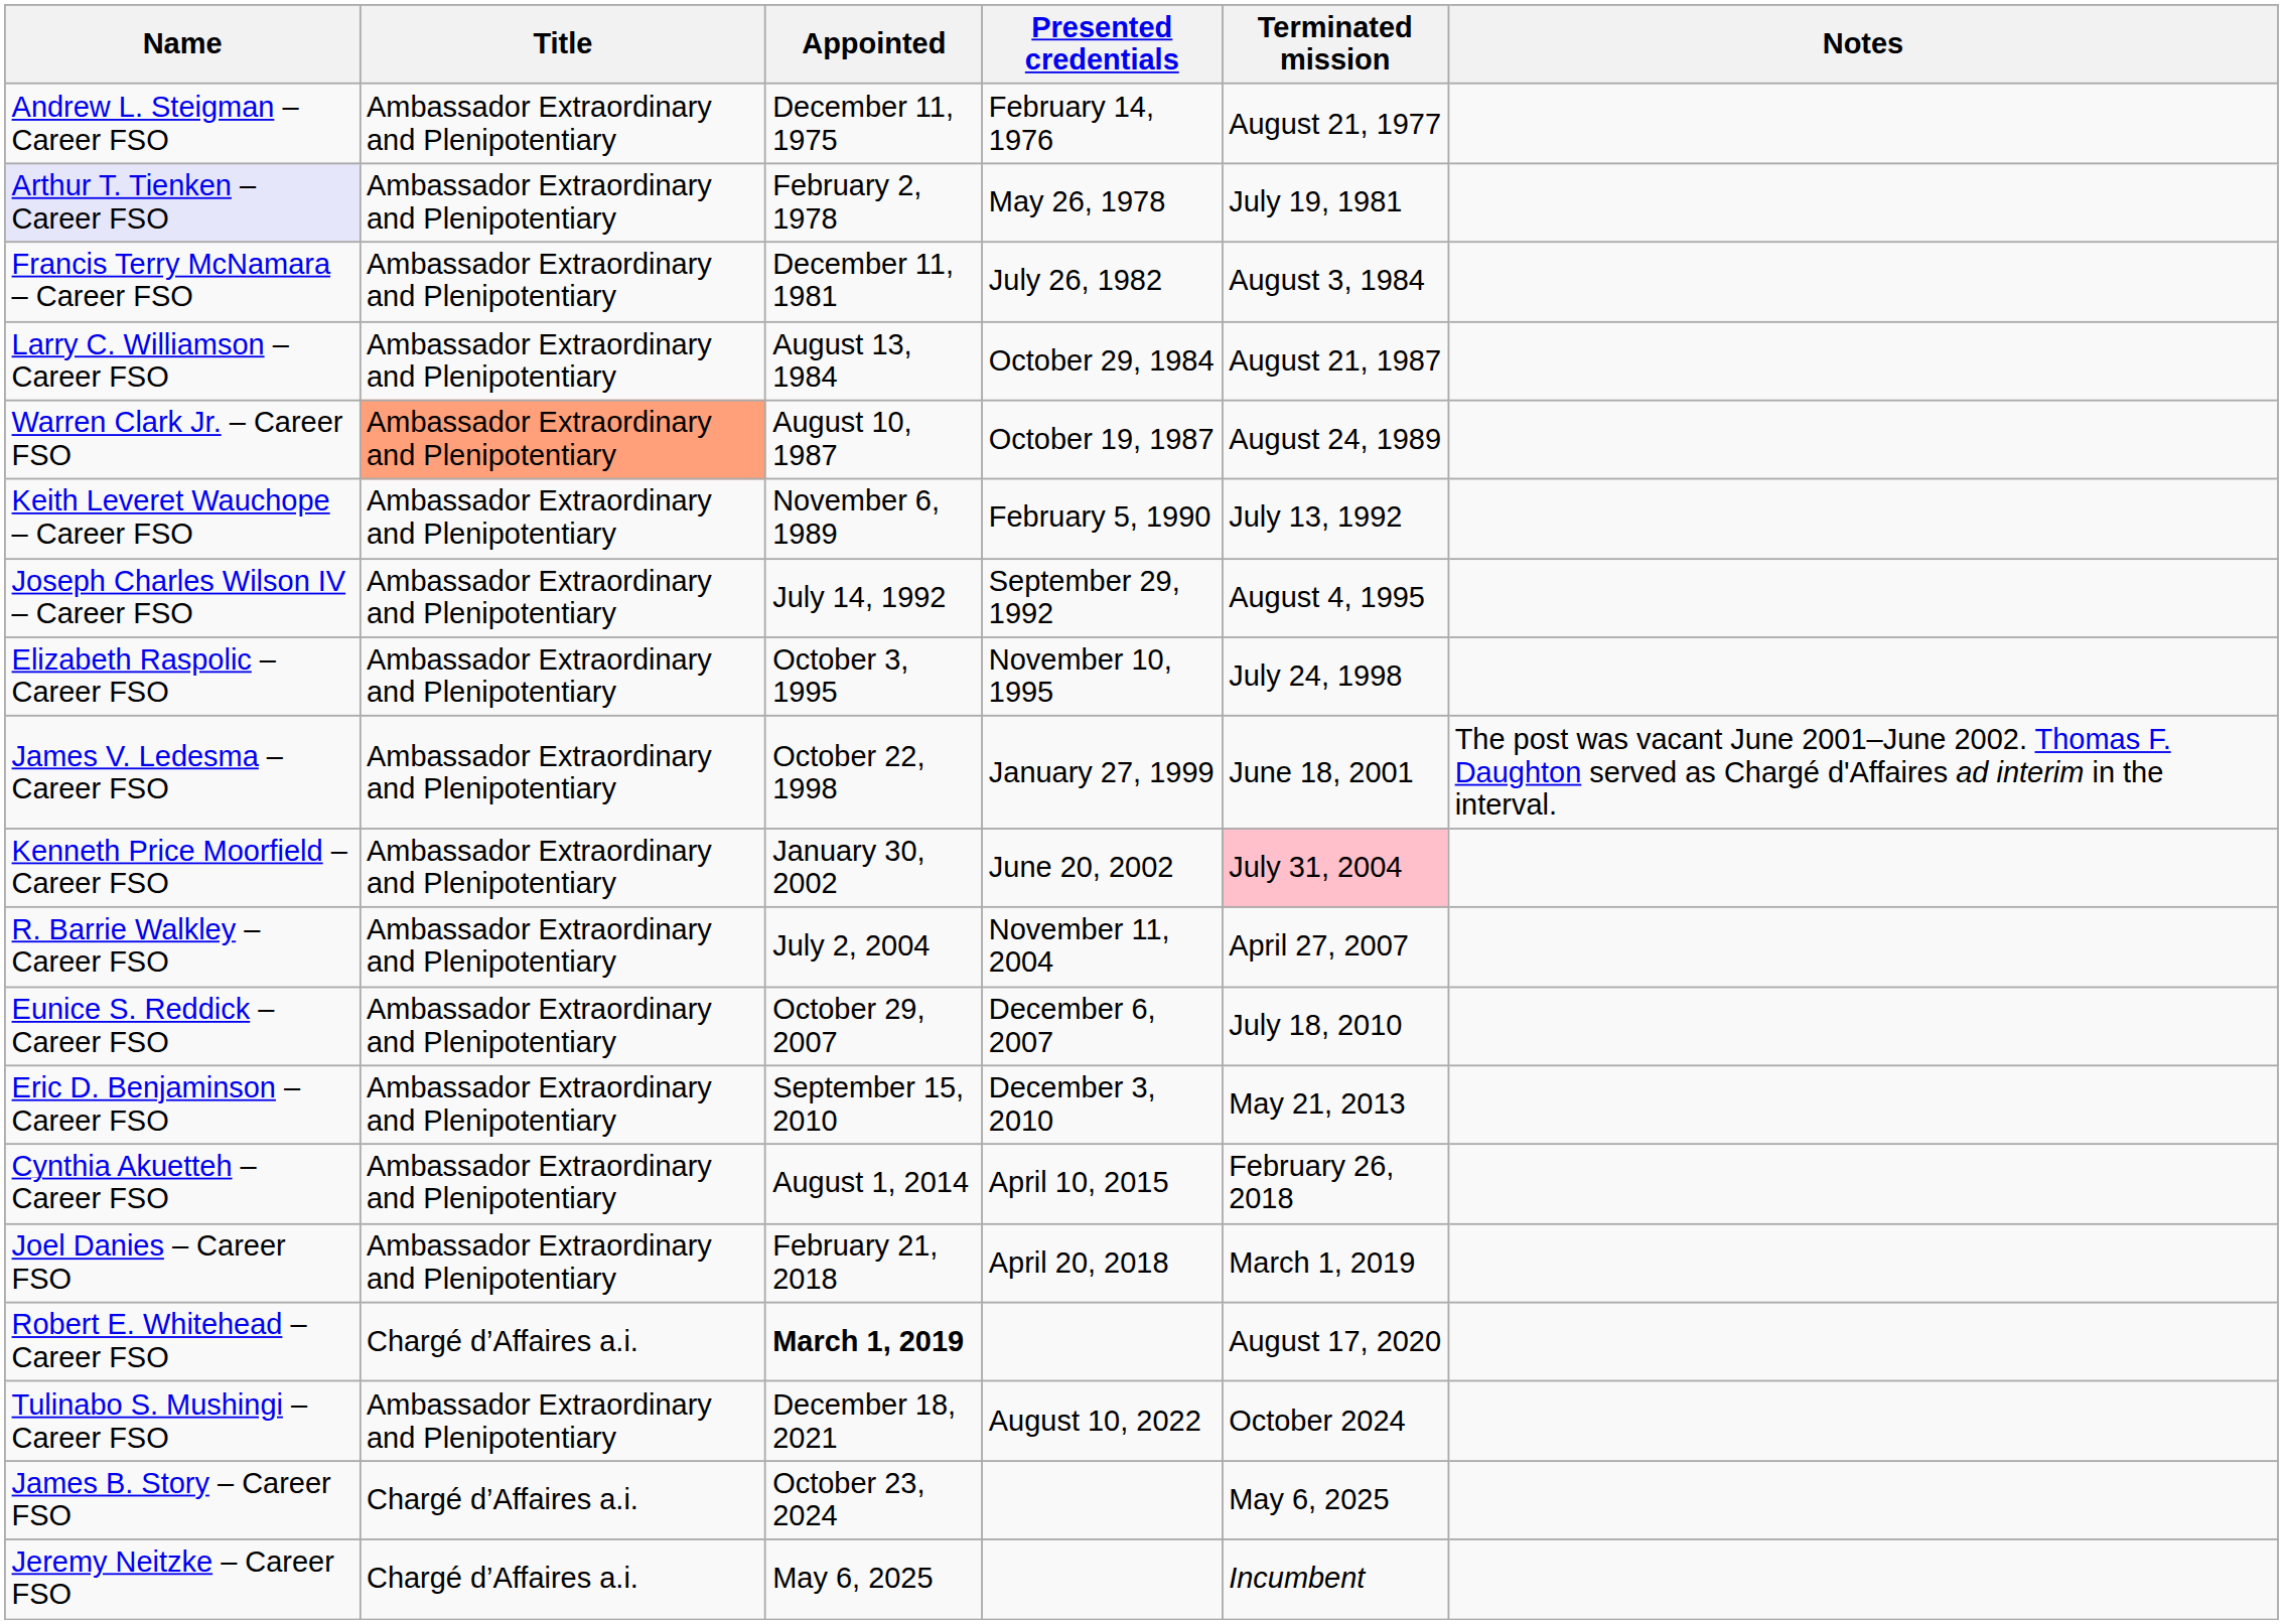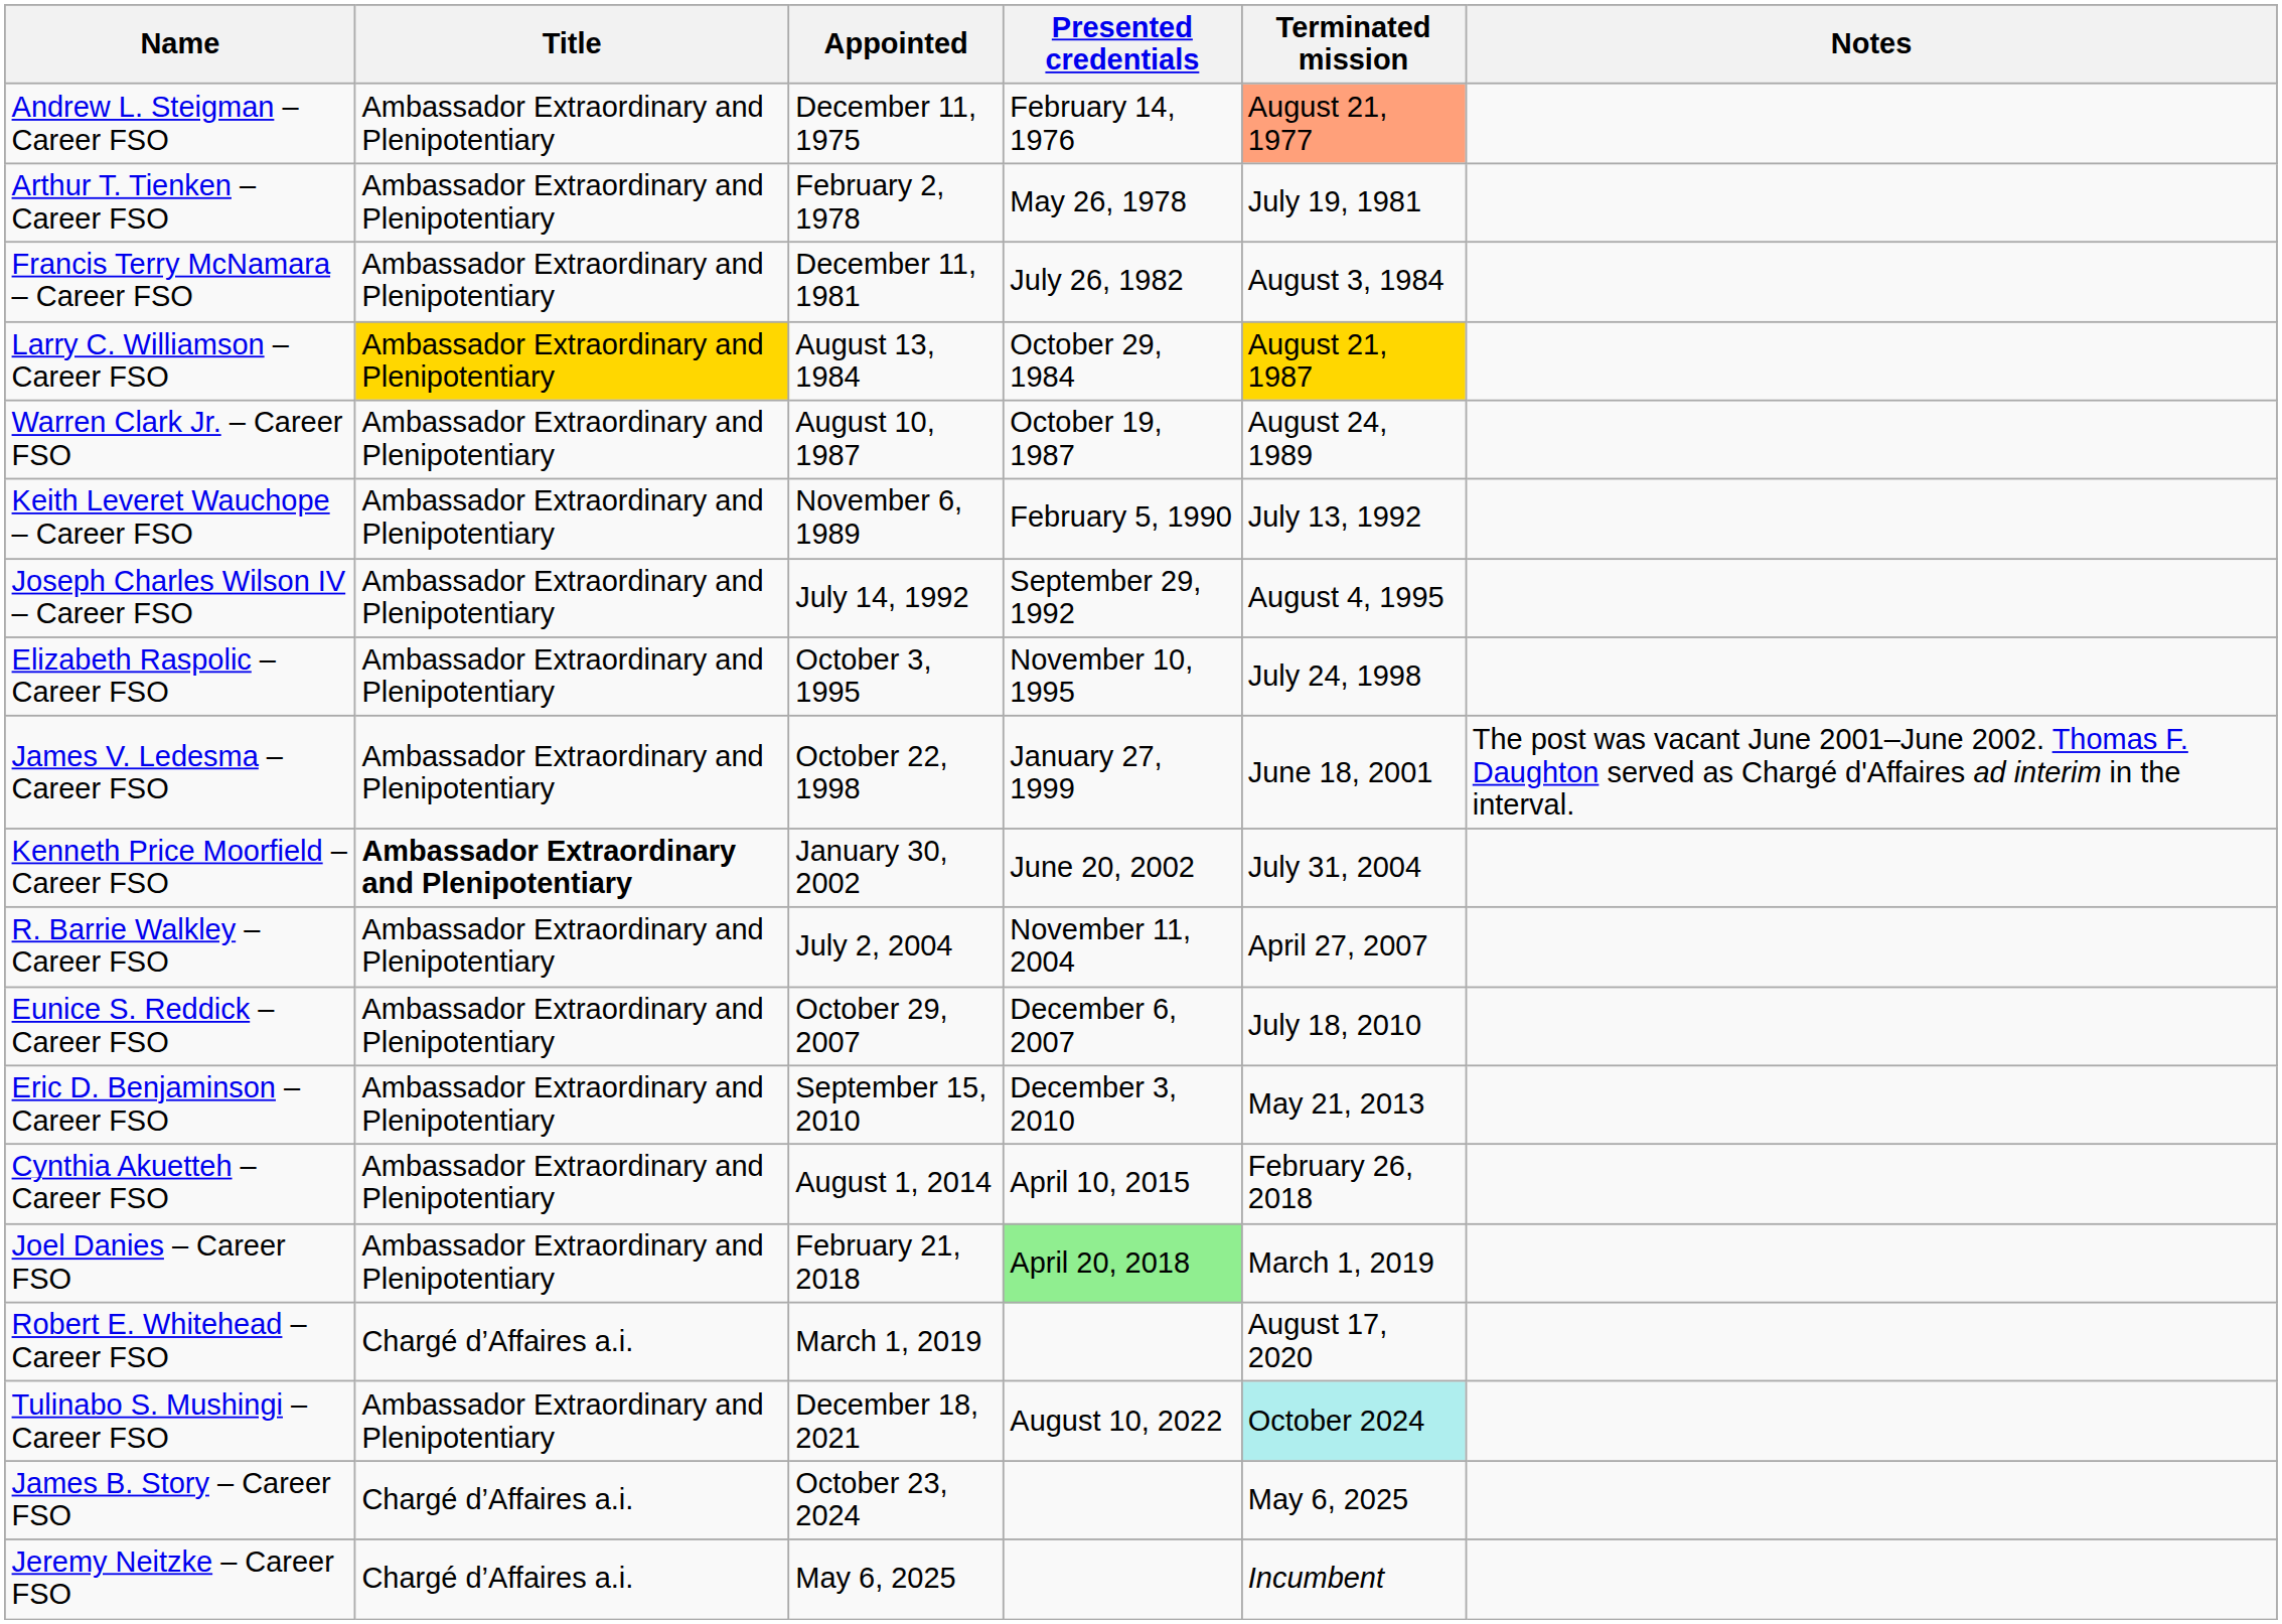row 2 | Terminated mission: no background -> lightsalmon background
row 3 | Name: lavender background -> no background
row 5 | Title: no background -> gold background
row 5 | Terminated mission: no background -> gold background
row 6 | Title: lightsalmon background -> no background
row 11 | Title: normal -> bold
row 11 | Terminated mission: pink background -> no background
row 16 | Presented credentials: no background -> lightgreen background
row 17 | Appointed: bold -> normal
row 18 | Terminated mission: no background -> paleturquoise background
